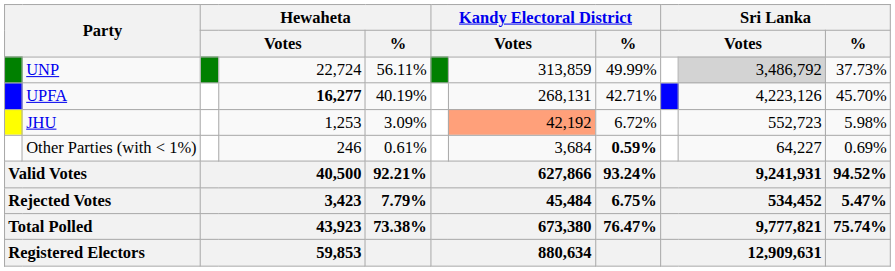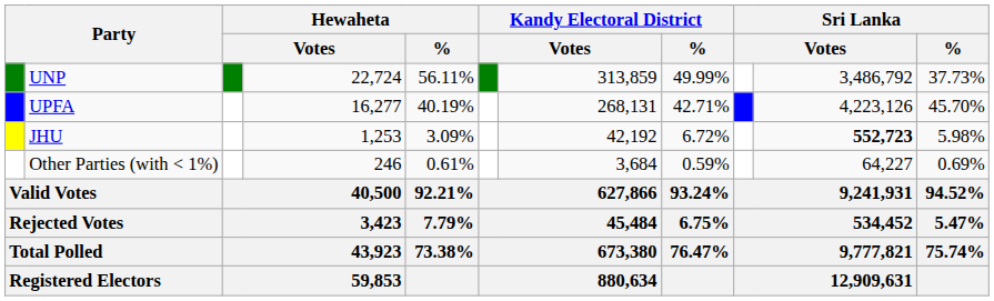UNP | column 10: lightgrey background -> no background
UPFA | column 4: bold -> normal
JHU | column 7: lightsalmon background -> no background
JHU | column 10: normal -> bold
Other Parties (with < 1%) | Kandy Electoral District / %: bold -> normal
